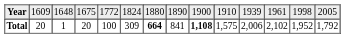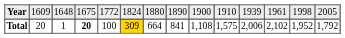row 2 | column 4: normal -> bold
row 2 | column 6: no background -> gold background
row 2 | column 7: bold -> normal
row 2 | column 9: bold -> normal
